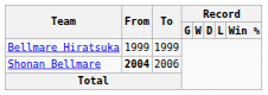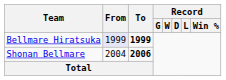Bellmare Hiratsuka | From: no background -> lavender background
Bellmare Hiratsuka | To: normal -> bold
Shonan Bellmare | From: bold -> normal
Shonan Bellmare | To: normal -> bold
